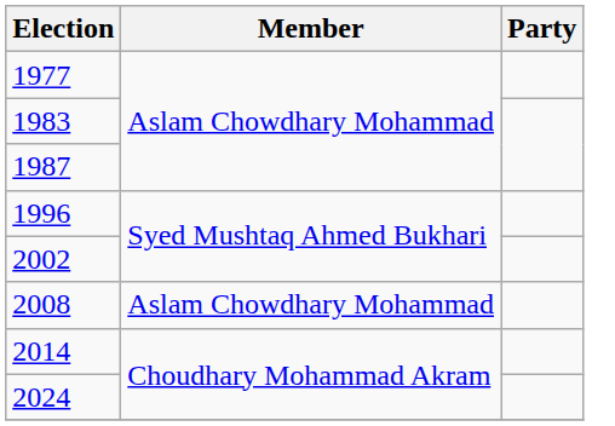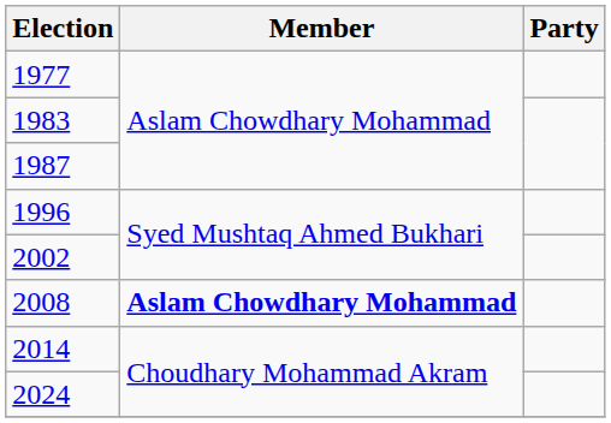2008 | Member: normal -> bold
